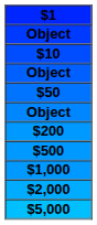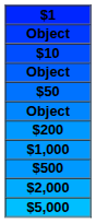row 8 | column 1: $500 -> $1,000
row 9 | column 1: $1,000 -> $500
